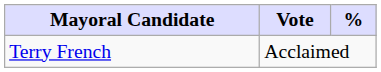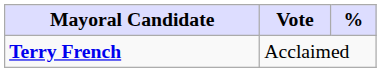Terry French | Mayoral Candidate: normal -> bold
